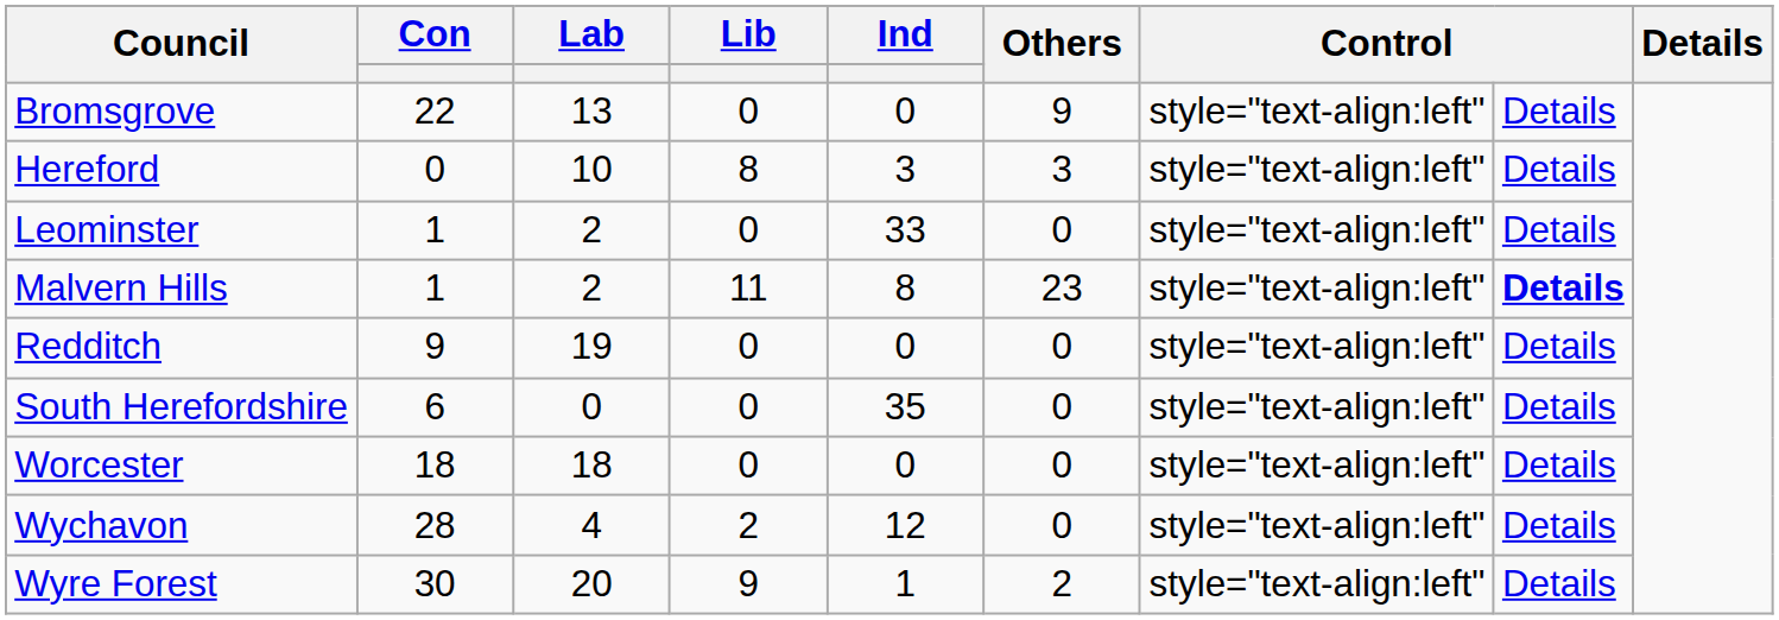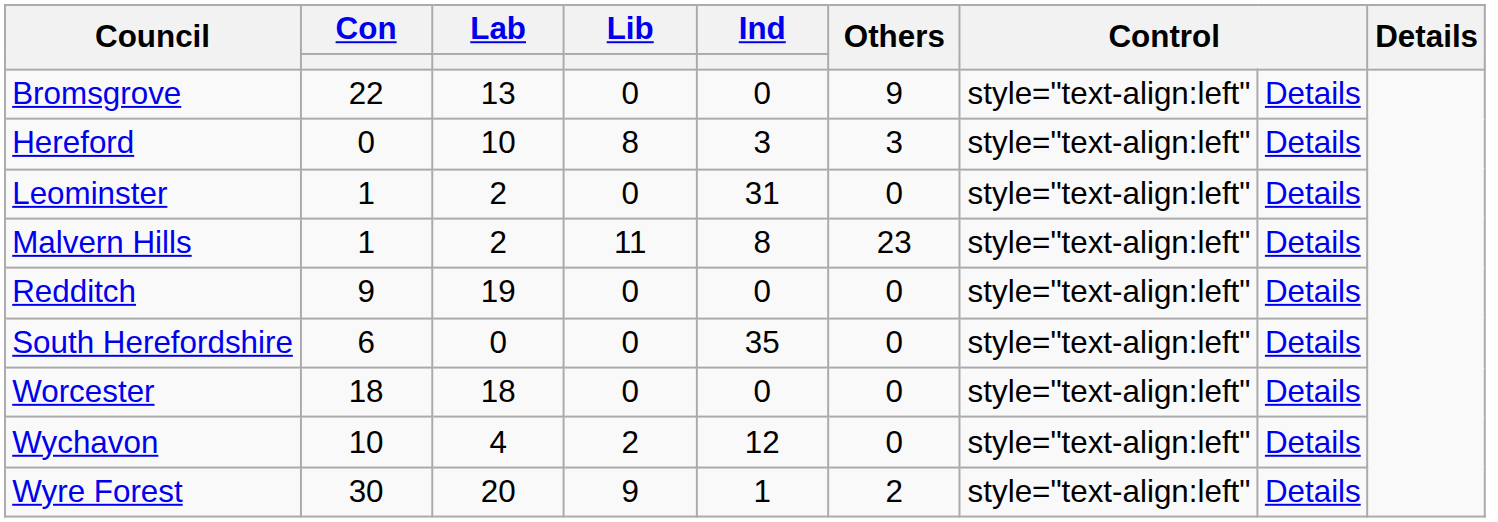Leominster | Ind: 33 -> 31
Malvern Hills | column 8: bold -> normal
Wychavon | Con: 28 -> 10
